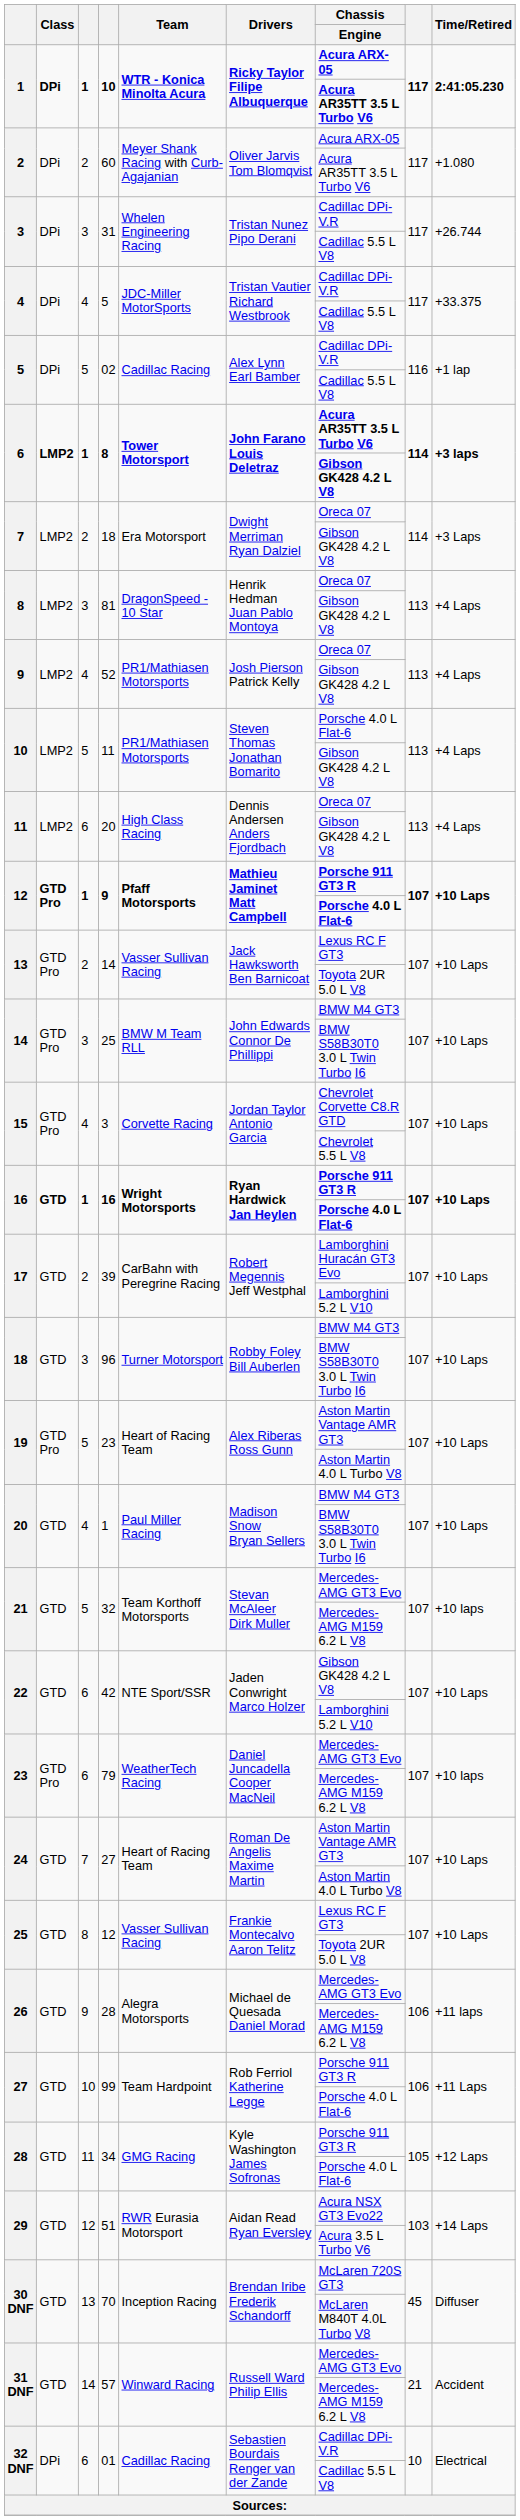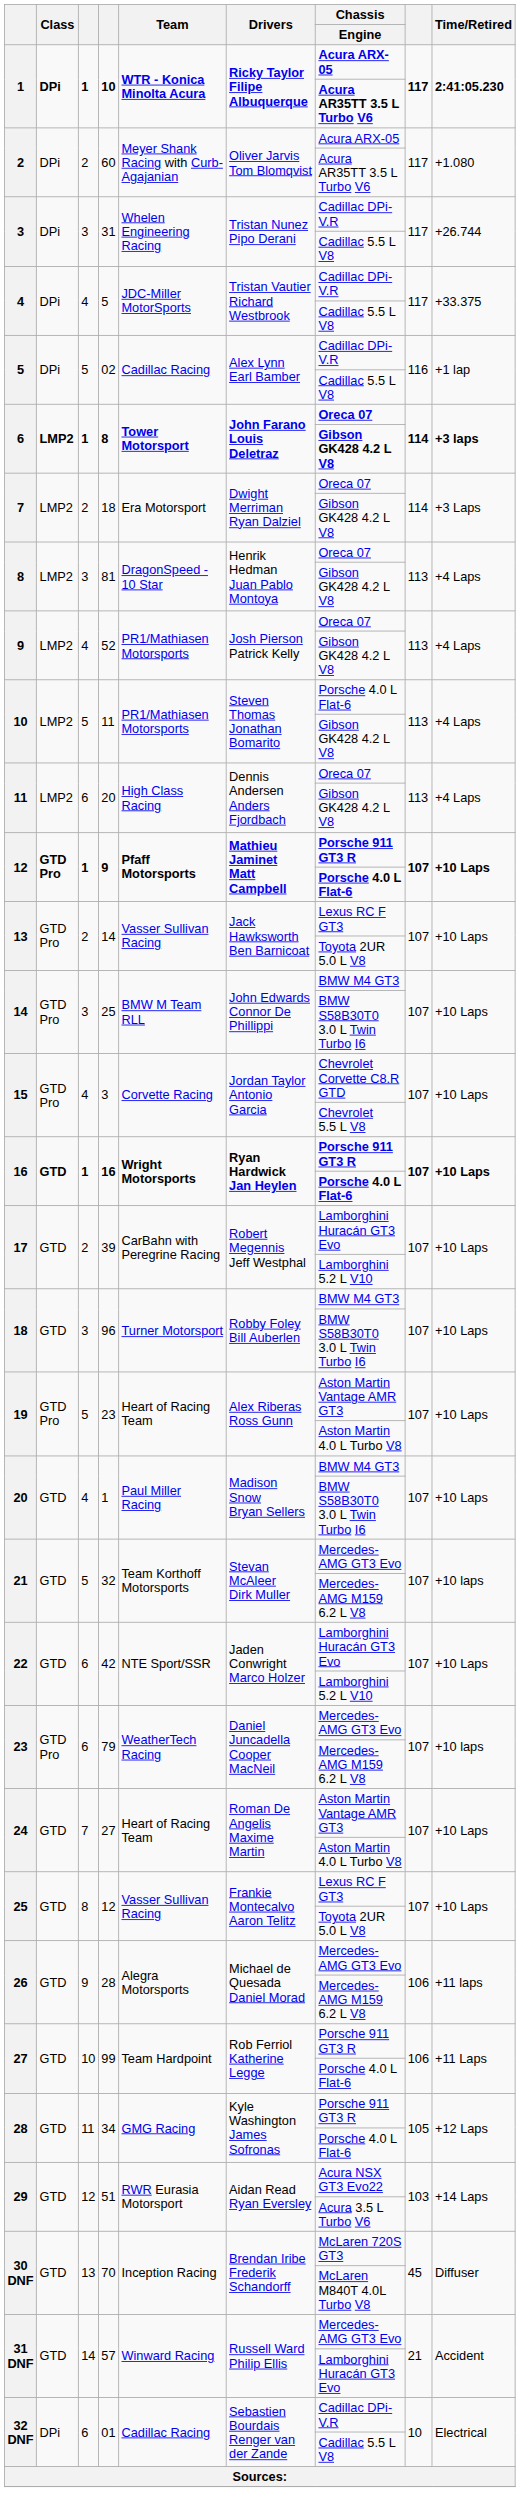row 13 | Chassis / Engine: Acura AR35TT 3.5 L Turbo V6 -> Oreca 07
row 45 | Chassis / Engine: Gibson GK428 4.2 L V8 -> Lamborghini Huracán GT3 Evo
row 64 | Chassis / Engine: Mercedes-AMG M159 6.2 L V8 -> Lamborghini Huracán GT3 Evo
